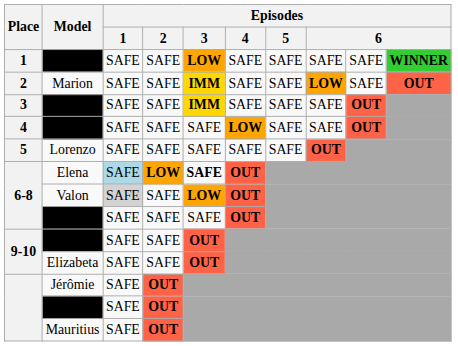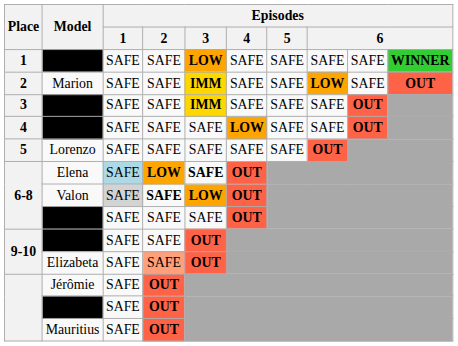6-8 / Valon | Episodes / 2: normal -> bold
9-10 / Elizabeta | Episodes / 2: no background -> lightsalmon background
